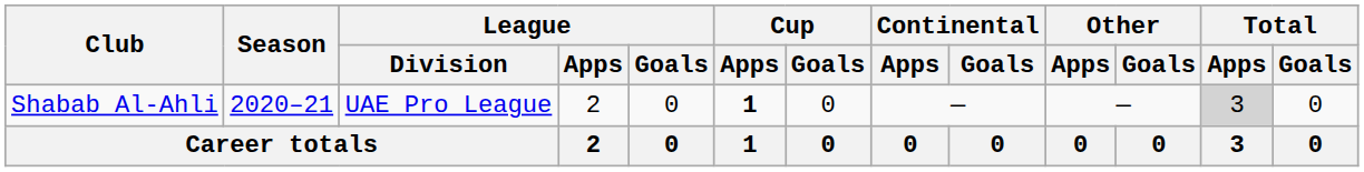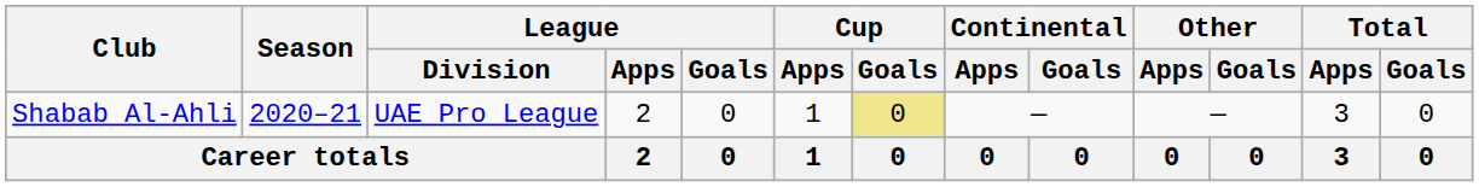Shabab Al-Ahli | Cup / Apps: bold -> normal
Shabab Al-Ahli | Cup / Goals: no background -> khaki background
Shabab Al-Ahli | Total / Apps: lightgrey background -> no background
